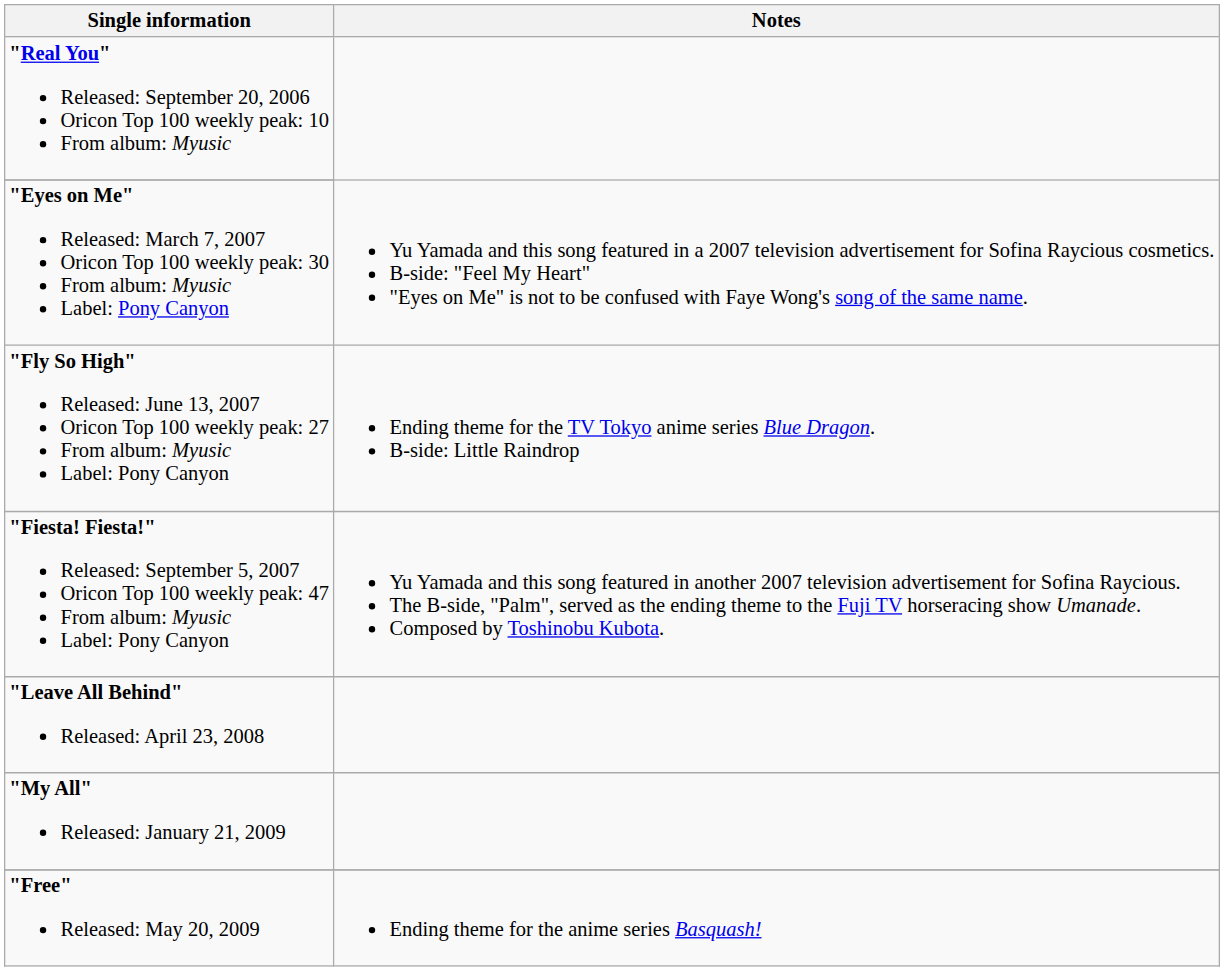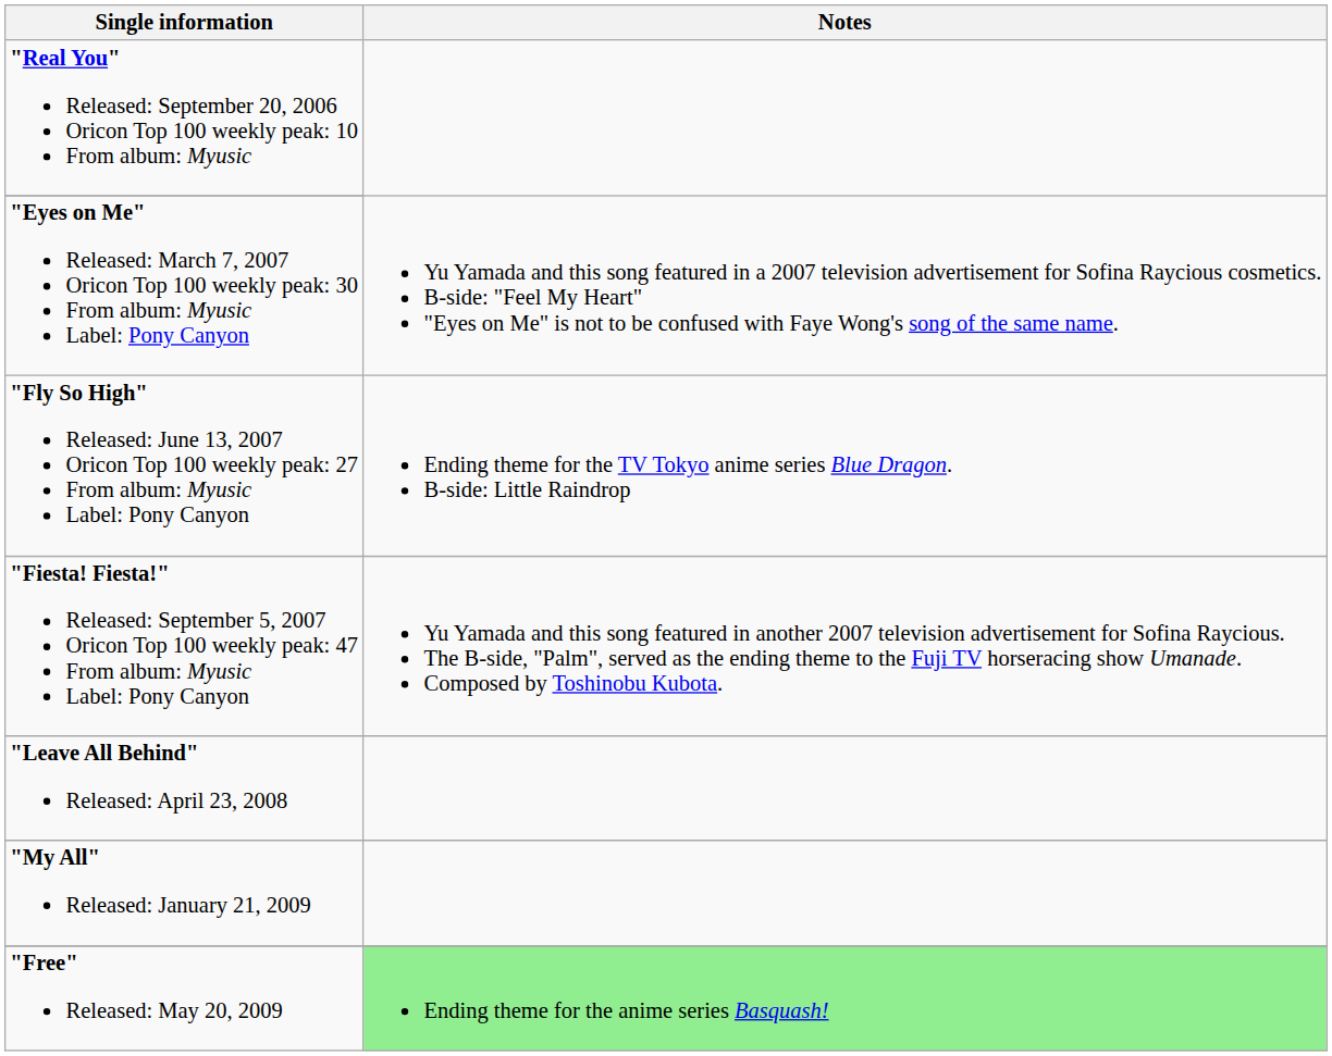"Free" Released: May 20, 2009 | Notes: no background -> lightgreen background
